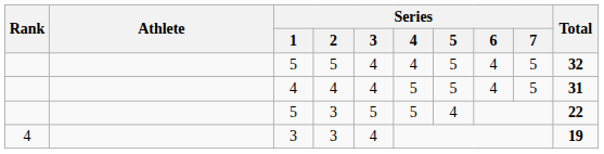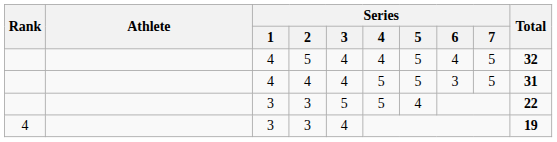row 3 | Series / 1: 5 -> 4
row 4 | Series / 6: 4 -> 3
row 5 | Series / 1: 5 -> 3
